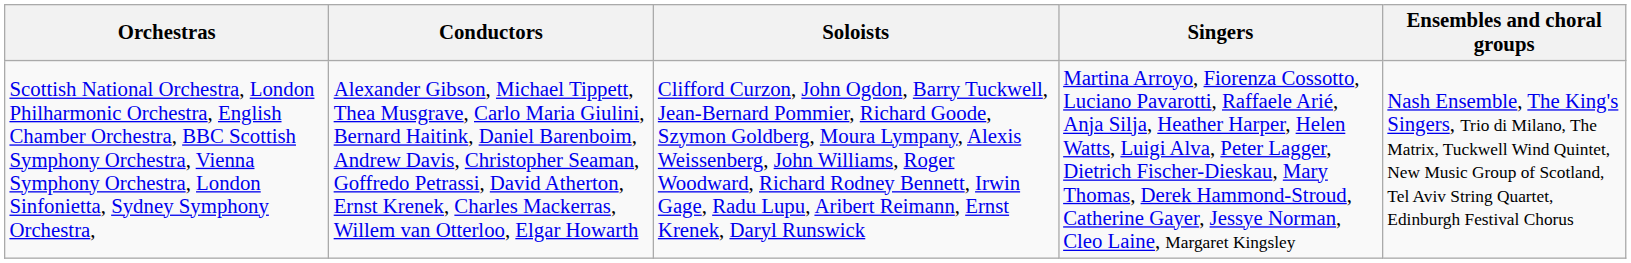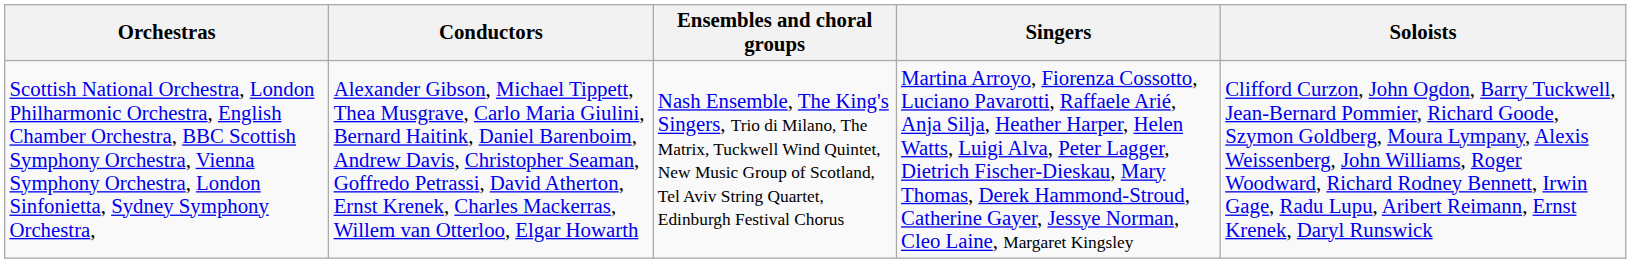columns swapped: Soloists <-> Ensembles and choral groups
